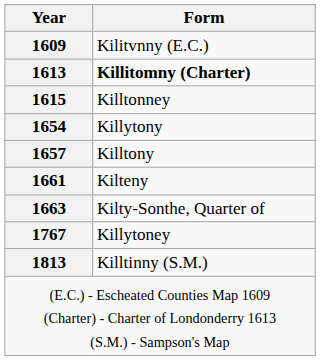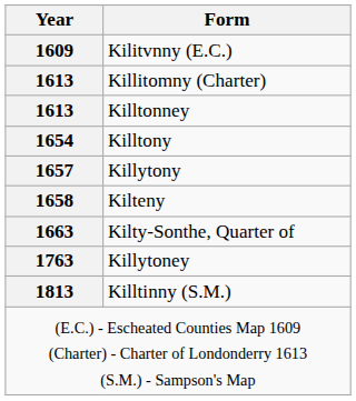row 3 | Form: bold -> normal
row 4 | Year: 1615 -> 1613
row 5 | Form: Killytony -> Killtony
row 6 | Form: Killtony -> Killytony
row 7 | Year: 1661 -> 1658
row 9 | Year: 1767 -> 1763
